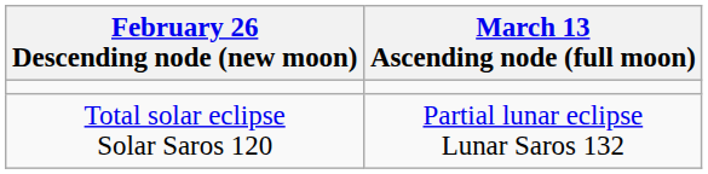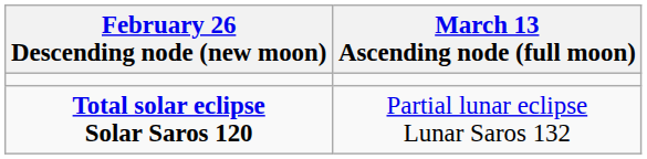row 3 | February 26 Descending node (new moon): normal -> bold
